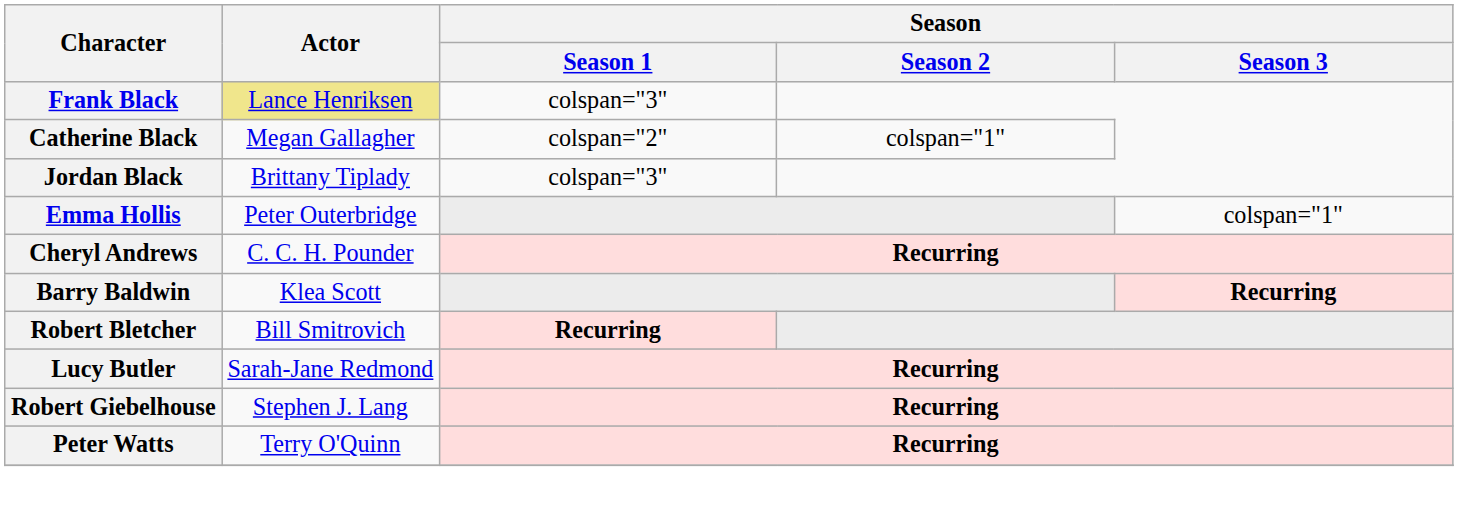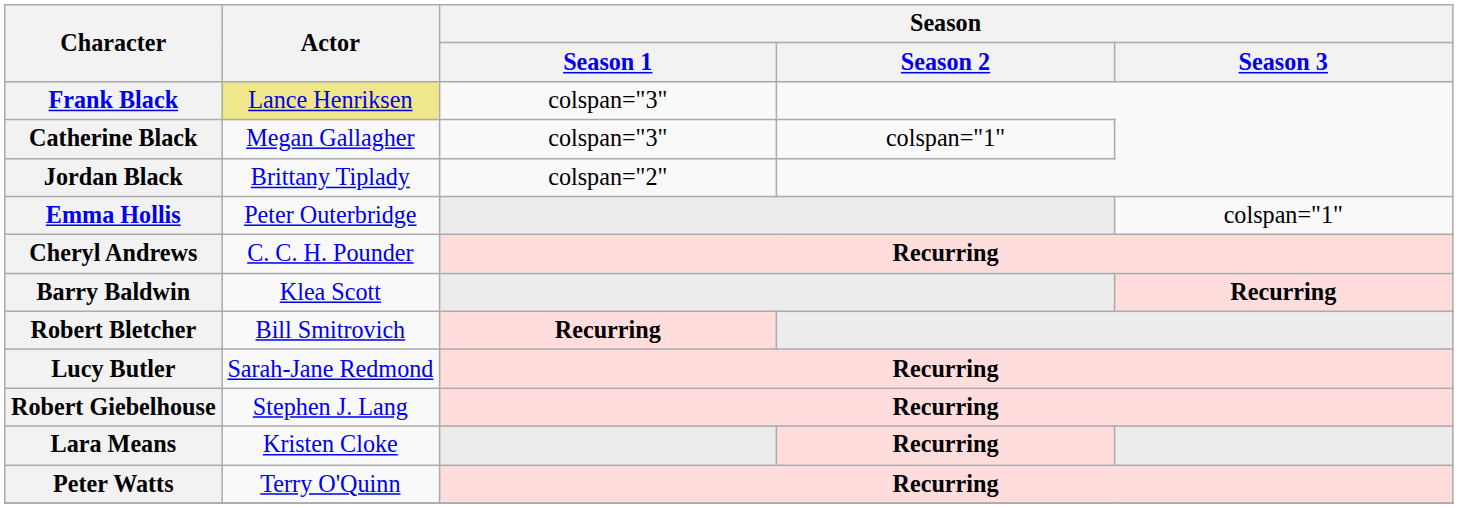Catherine Black | Season / Season 1: colspan="2" -> colspan="3"
Jordan Black | Season / Season 1: colspan="3" -> colspan="2"
+ row: Lara Means | Kristen Cloke | Recurring
